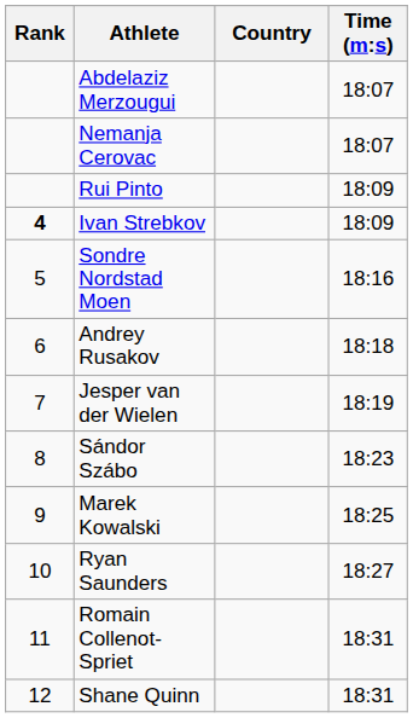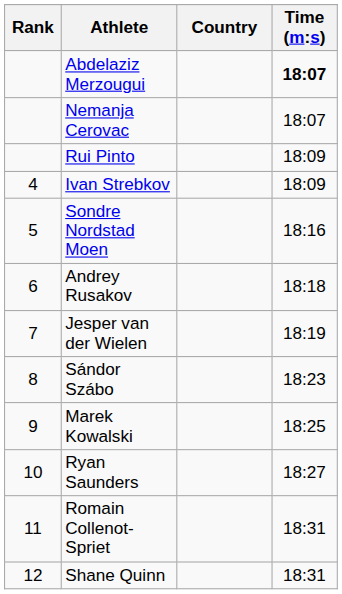Abdelaziz Merzougui | Time (m:s): normal -> bold
Ivan Strebkov | Rank: bold -> normal
